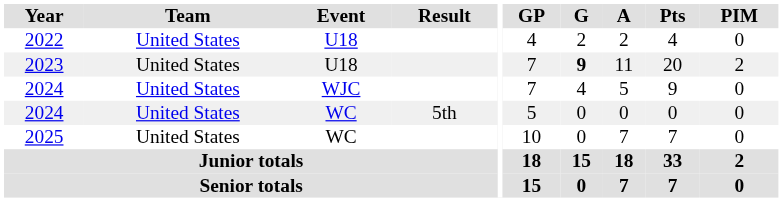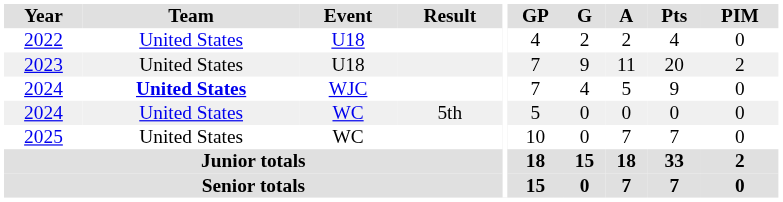2023 | G: bold -> normal
2024 / WJC | Team: normal -> bold
